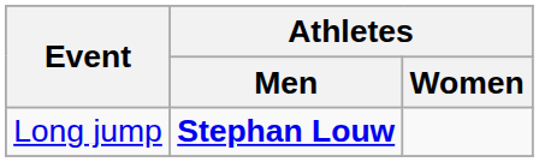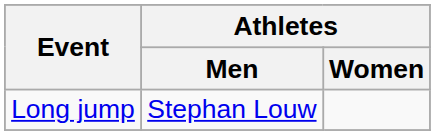Long jump | Athletes / Men: bold -> normal
